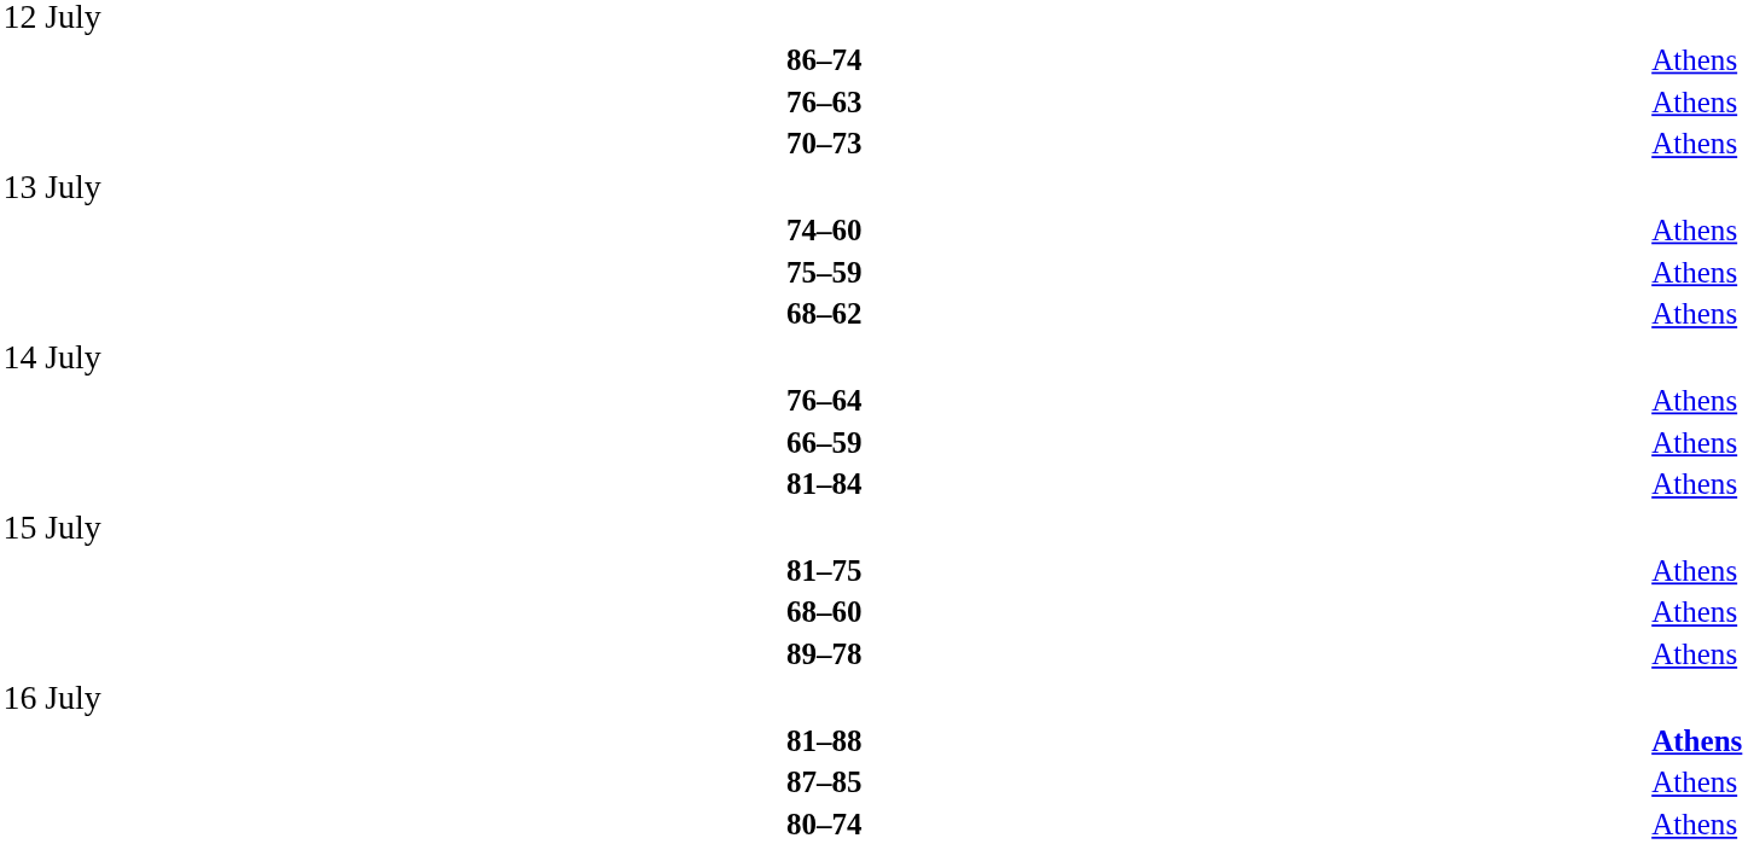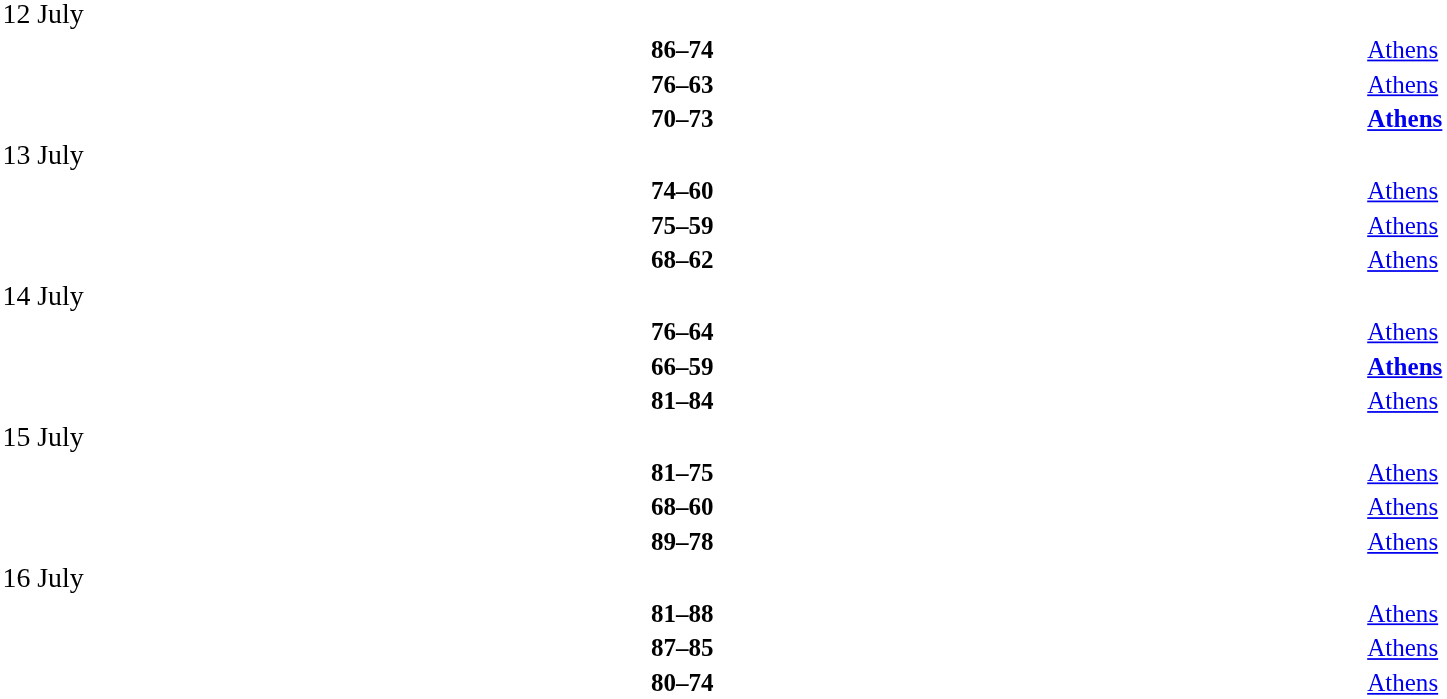70–73 | column 3: normal -> bold
66–59 | column 3: normal -> bold
81–88 | column 3: bold -> normal
